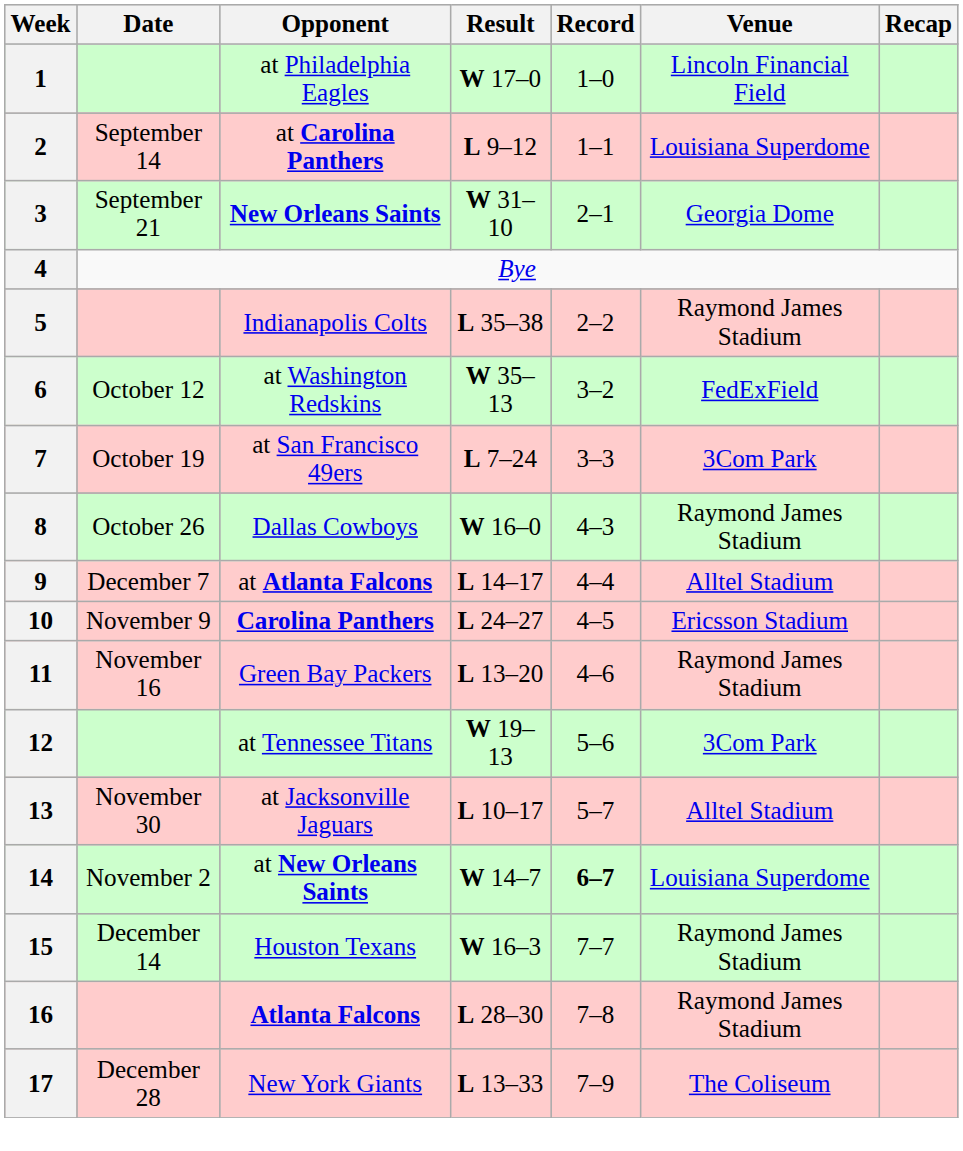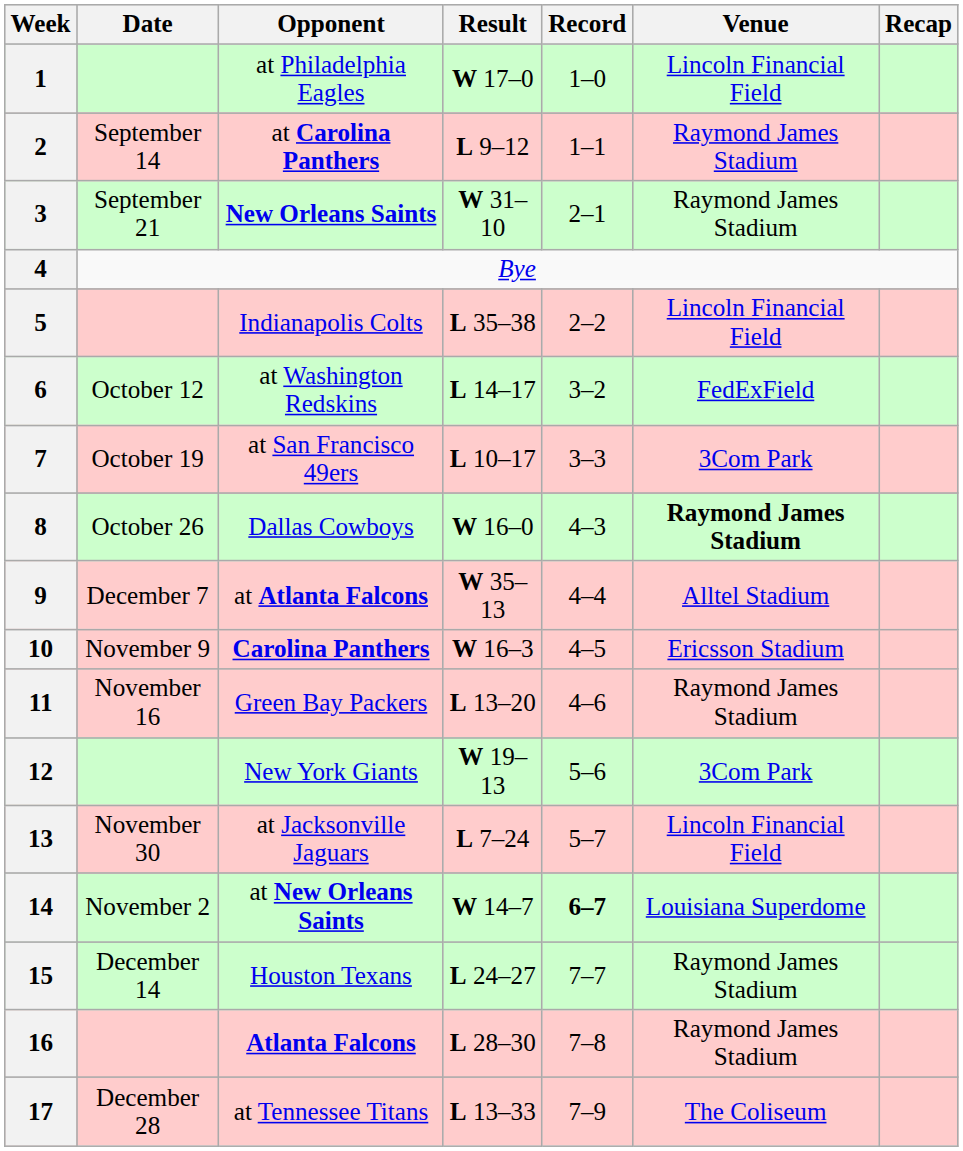2 | Venue: Louisiana Superdome -> Raymond James Stadium
3 | Venue: Georgia Dome -> Raymond James Stadium
5 | Venue: Raymond James Stadium -> Lincoln Financial Field
6 | Result: W 35–13 -> L 14–17
7 | Result: L 7–24 -> L 10–17
8 | Venue: normal -> bold
9 | Result: L 14–17 -> W 35–13
10 | Result: L 24–27 -> W 16–3
12 | Opponent: at Tennessee Titans -> New York Giants
13 | Result: L 10–17 -> L 7–24
13 | Venue: Alltel Stadium -> Lincoln Financial Field
15 | Result: W 16–3 -> L 24–27
17 | Opponent: New York Giants -> at Tennessee Titans
